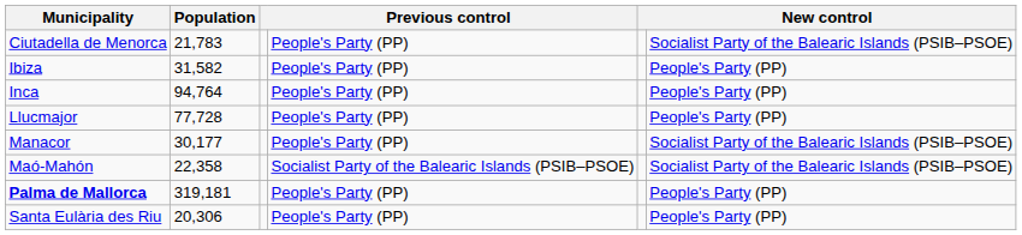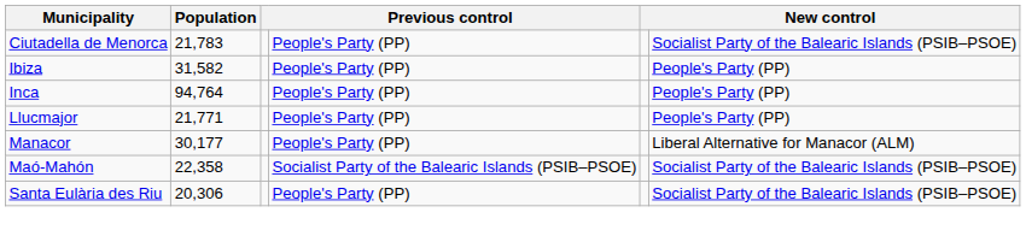Llucmajor | Population: 77,728 -> 21,771
Manacor | column 6: Socialist Party of the Balearic Islands (PSIB–PSOE) -> Liberal Alternative for Manacor (ALM)
- row: Palma de Mallorca | 319,181 | People's Party (PP) | People's Party (PP)
Santa Eulària des Riu | column 6: People's Party (PP) -> Socialist Party of the Balearic Islands (PSIB–PSOE)
